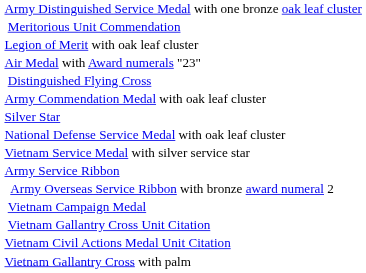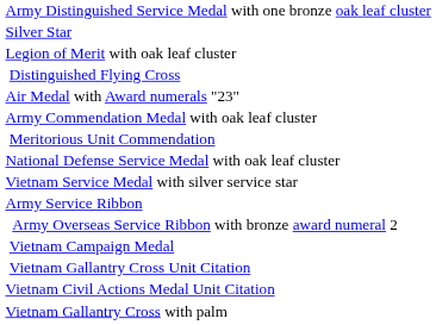row 2 | column 1: Meritorious Unit Commendation -> Silver Star
row 4 | column 1: Air Medal with Award numerals "23" -> Distinguished Flying Cross
row 5 | column 1: Distinguished Flying Cross -> Air Medal with Award numerals "23"
row 7 | column 1: Silver Star -> Meritorious Unit Commendation
